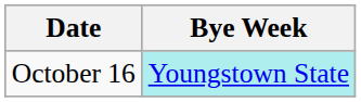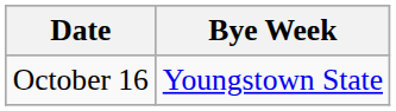October 16 | Bye Week: paleturquoise background -> no background
